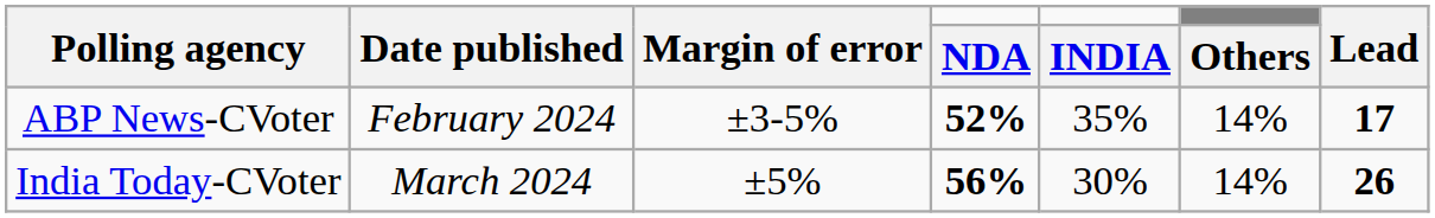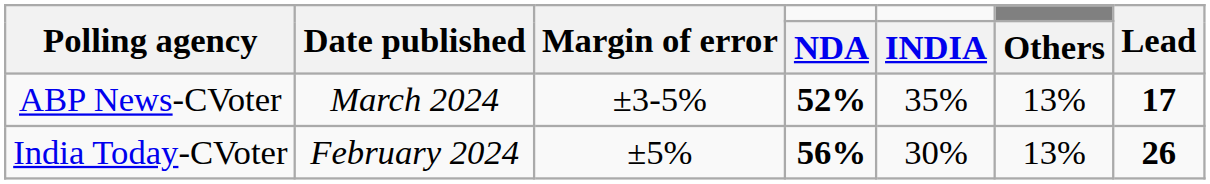ABP News-CVoter | Date published: February 2024 -> March 2024
ABP News-CVoter | Others: 14% -> 13%
India Today-CVoter | Date published: March 2024 -> February 2024
India Today-CVoter | Others: 14% -> 13%
